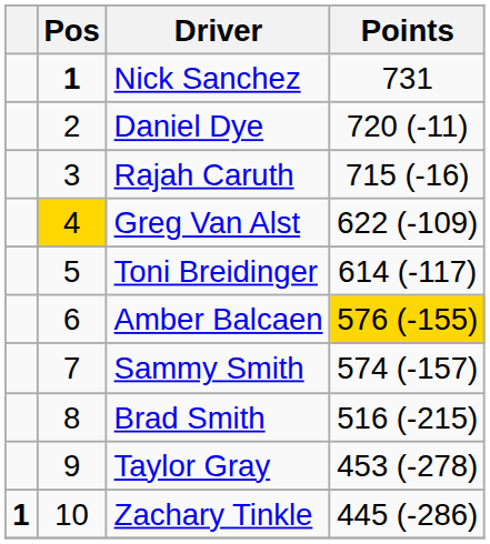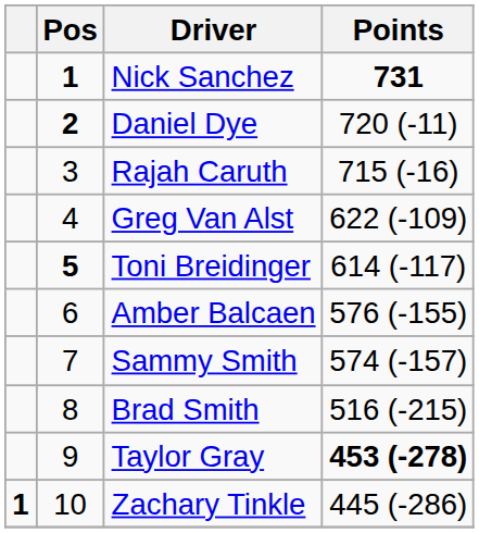Nick Sanchez | Points: normal -> bold
Daniel Dye | Pos: normal -> bold
Greg Van Alst | Pos: gold background -> no background
Toni Breidinger | Pos: normal -> bold
Amber Balcaen | Points: gold background -> no background
Taylor Gray | Points: normal -> bold
